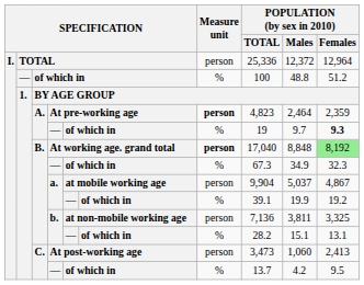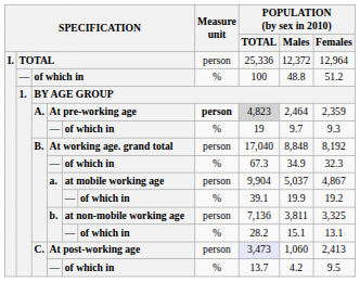At pre-working age | POPULATION (by sex in 2010) / TOTAL: no background -> lightgrey background
A. / — | POPULATION (by sex in 2010) / Females: bold -> normal
At working age. grand total | Measure unit: bold -> normal
At working age. grand total | POPULATION (by sex in 2010) / Females: lightgreen background -> no background
At post-working age | POPULATION (by sex in 2010) / TOTAL: no background -> lavender background
